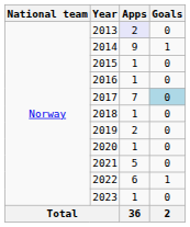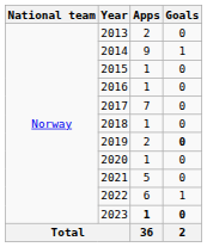2013 | Apps: lavender background -> no background
2017 | Goals: lightblue background -> no background
2019 | Goals: normal -> bold
2023 | Apps: normal -> bold
2023 | Goals: normal -> bold
